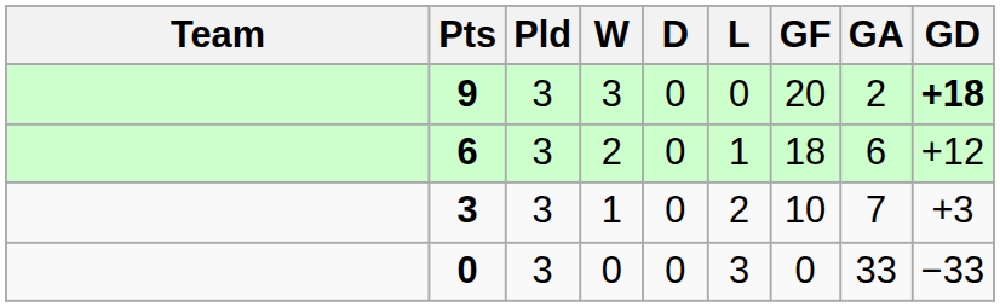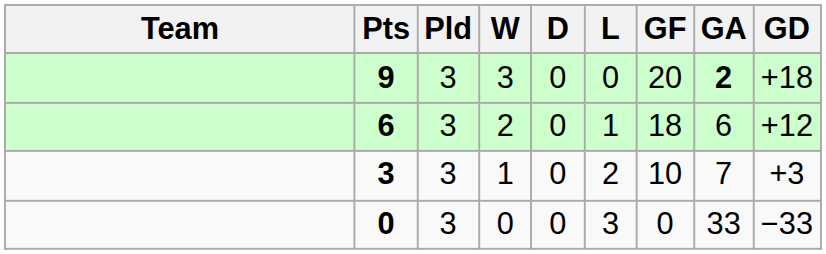9 | GA: normal -> bold
9 | GD: bold -> normal
